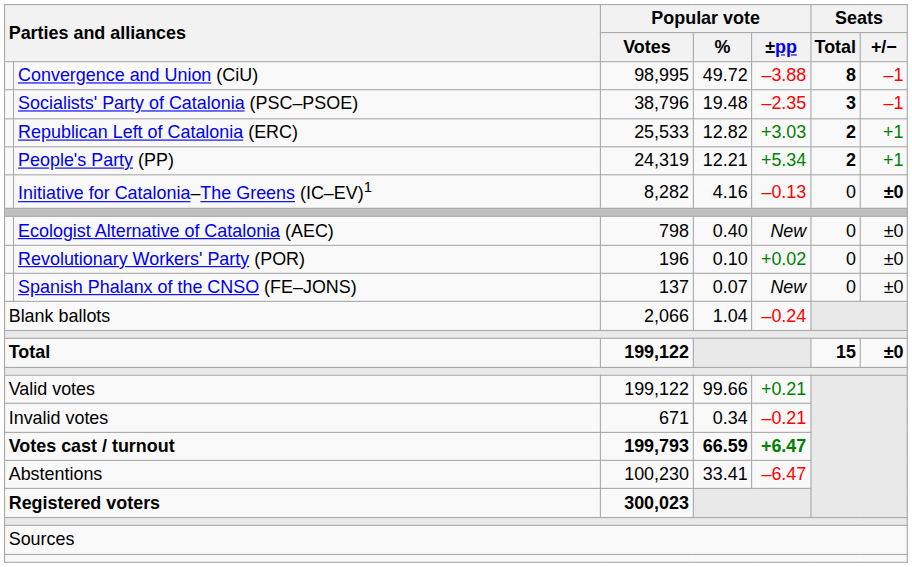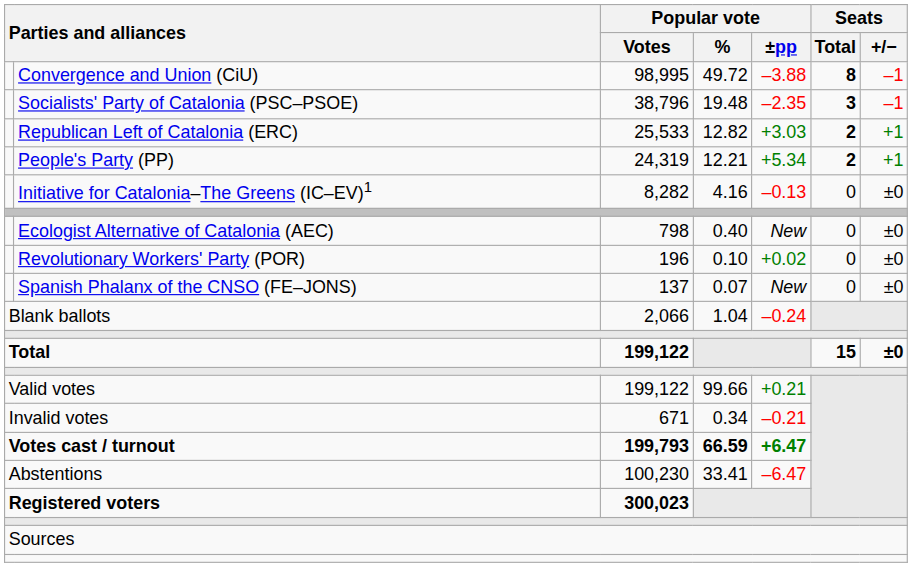Initiative for Catalonia–The Greens (IC–EV)1 | Seats / +/−: bold -> normal
